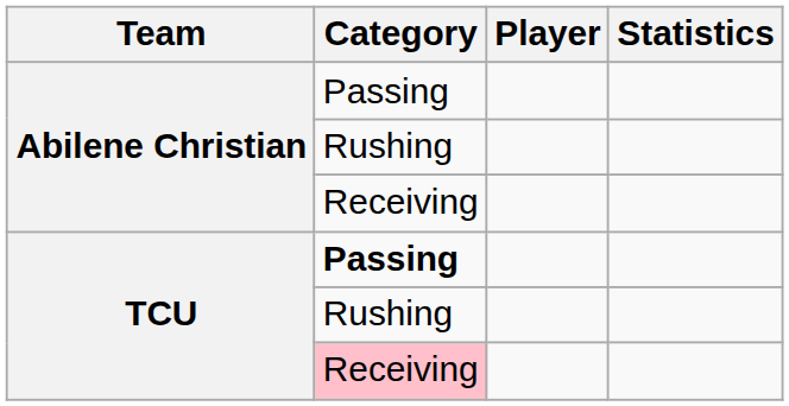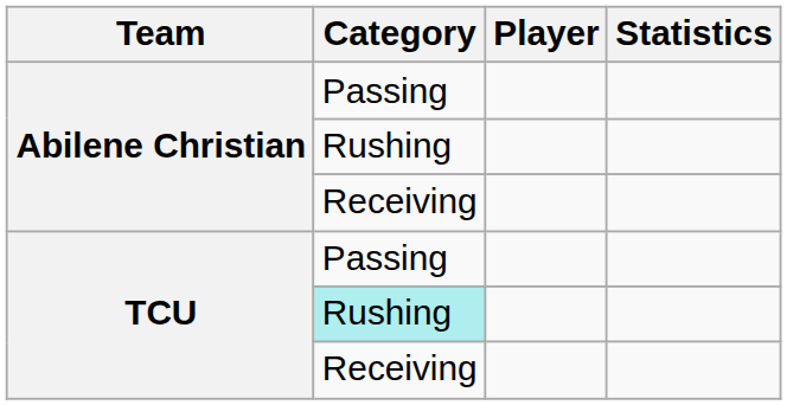TCU / Passing | Category: bold -> normal
TCU / Rushing | Category: no background -> paleturquoise background
TCU / Receiving | Category: pink background -> no background
